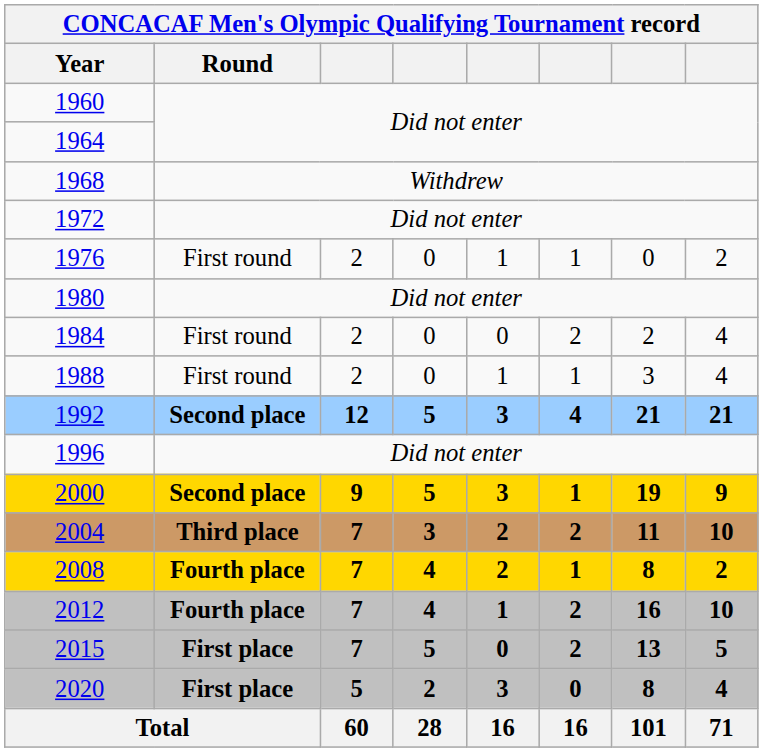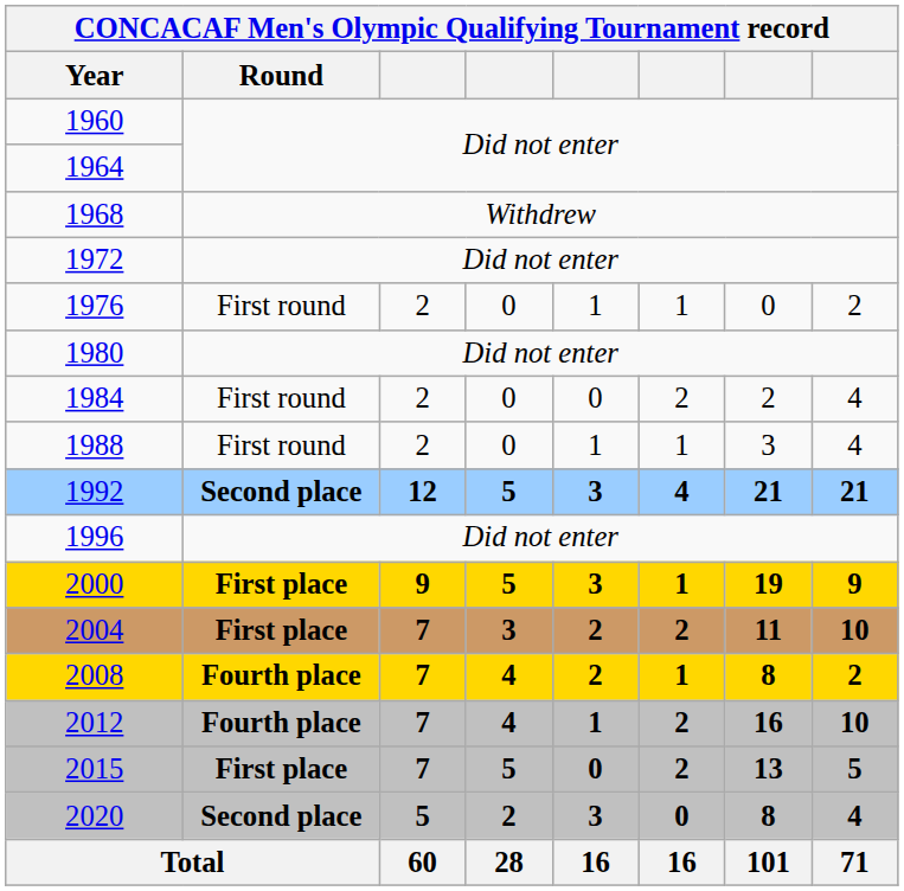2000 | Round: Second place -> First place
2004 | Round: Third place -> First place
2020 | Round: First place -> Second place
